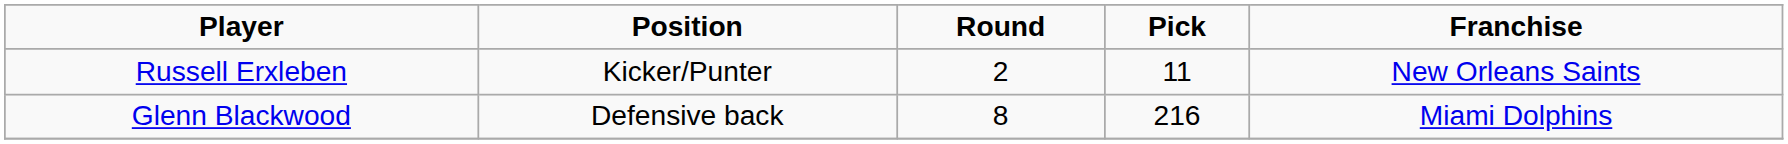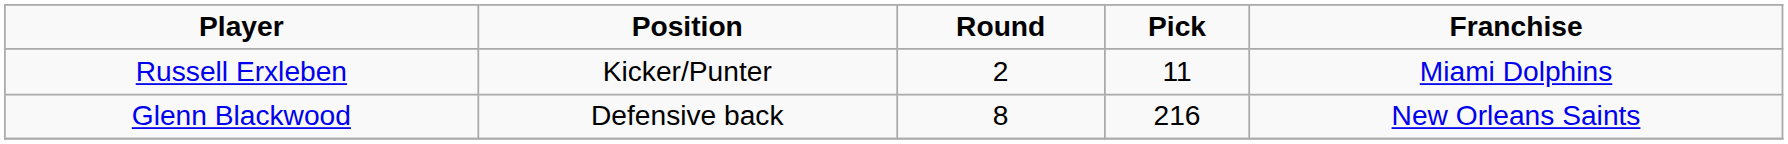Russell Erxleben | Franchise: New Orleans Saints -> Miami Dolphins
Glenn Blackwood | Franchise: Miami Dolphins -> New Orleans Saints
